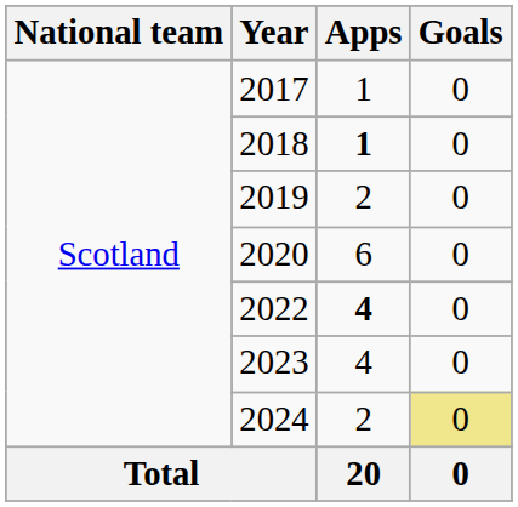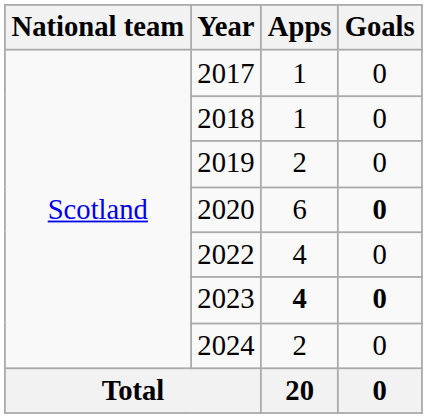2018 | Apps: bold -> normal
2020 | Goals: normal -> bold
2022 | Apps: bold -> normal
2023 | Apps: normal -> bold
2023 | Goals: normal -> bold
2024 | Goals: khaki background -> no background
